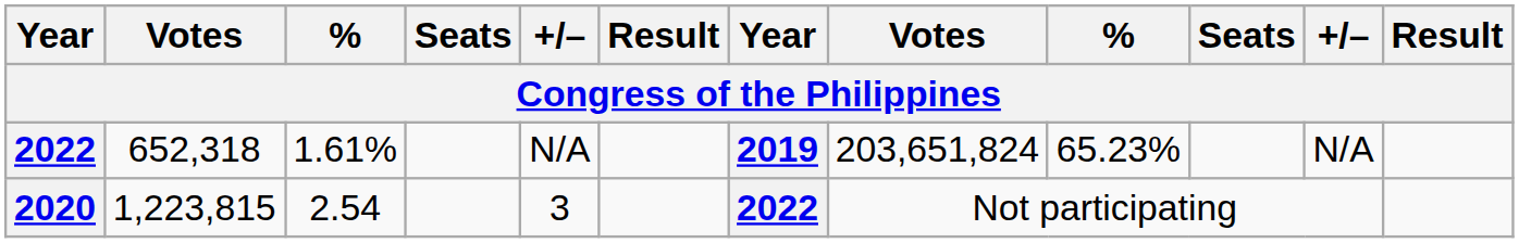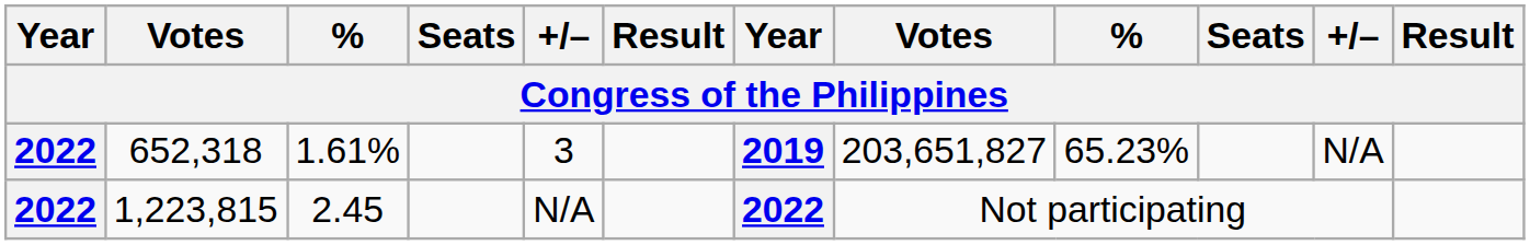row 3 | column 5: N/A -> 3
row 3 | column 8: 203,651,824 -> 203,651,827
row 4 | column 1: 2020 -> 2022
row 4 | column 3: 2.54 -> 2.45
row 4 | column 5: 3 -> N/A
